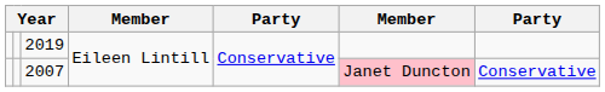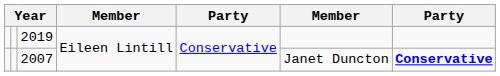2007 | column 6: pink background -> no background
2007 | column 7: normal -> bold
